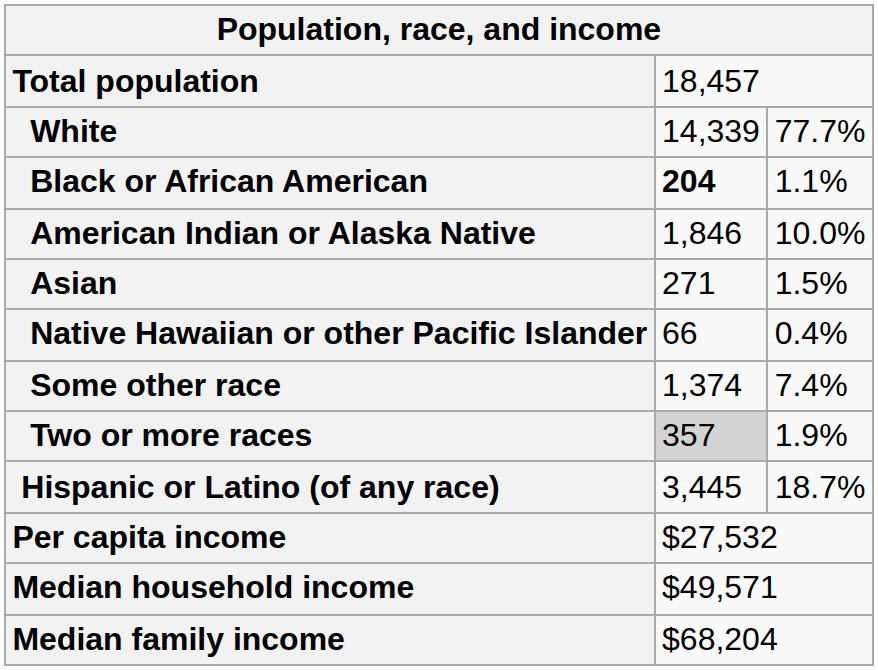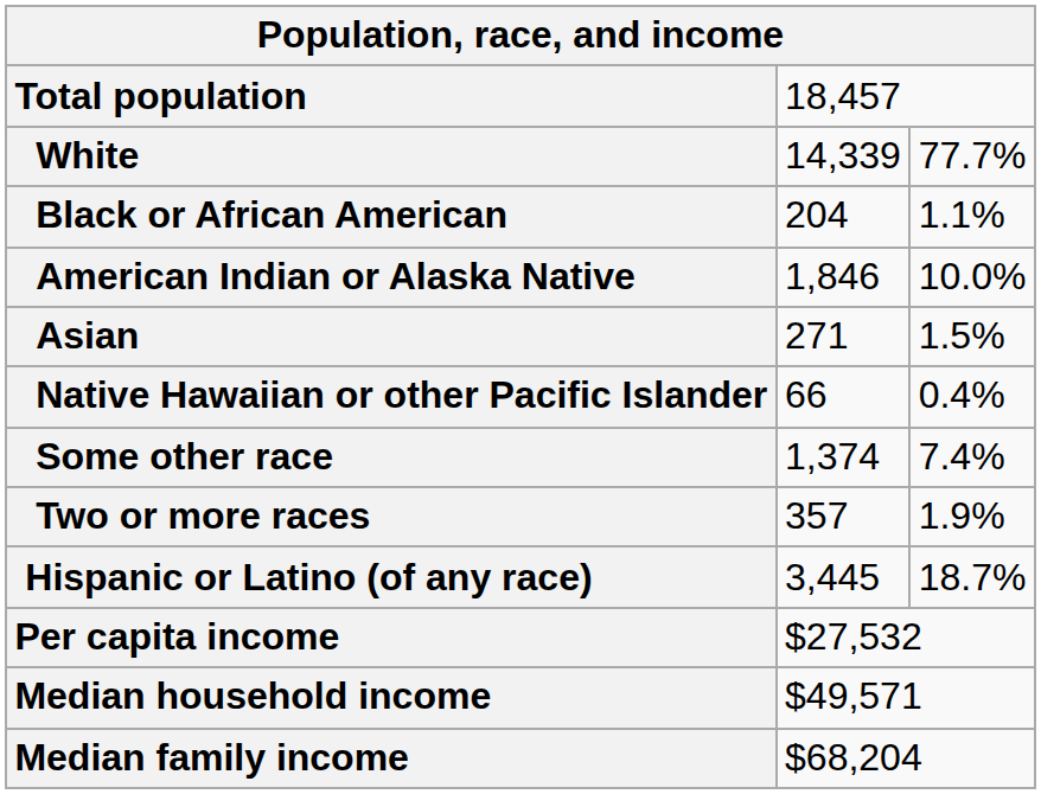Black or African American | column 2: bold -> normal
Two or more races | column 2: lightgrey background -> no background
